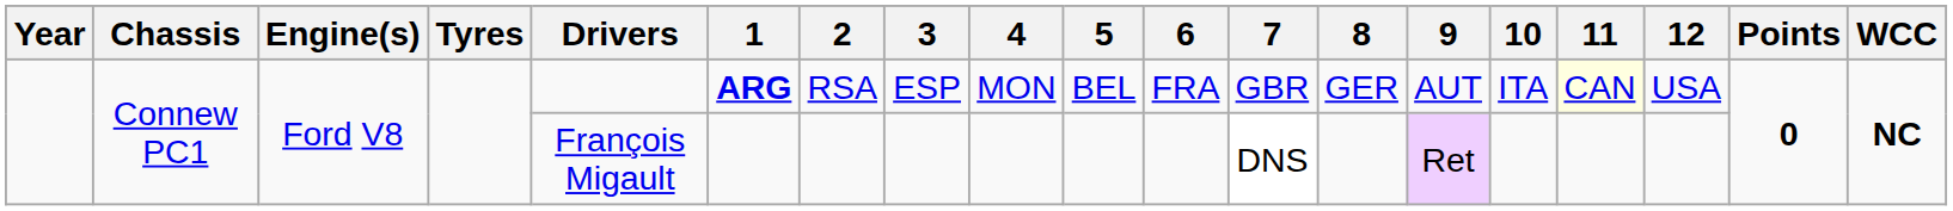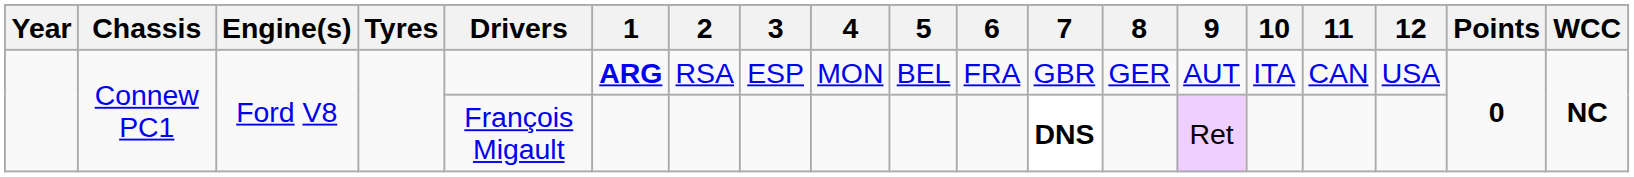row 2 | 11: lightyellow background -> no background
row 3 | 7: normal -> bold
